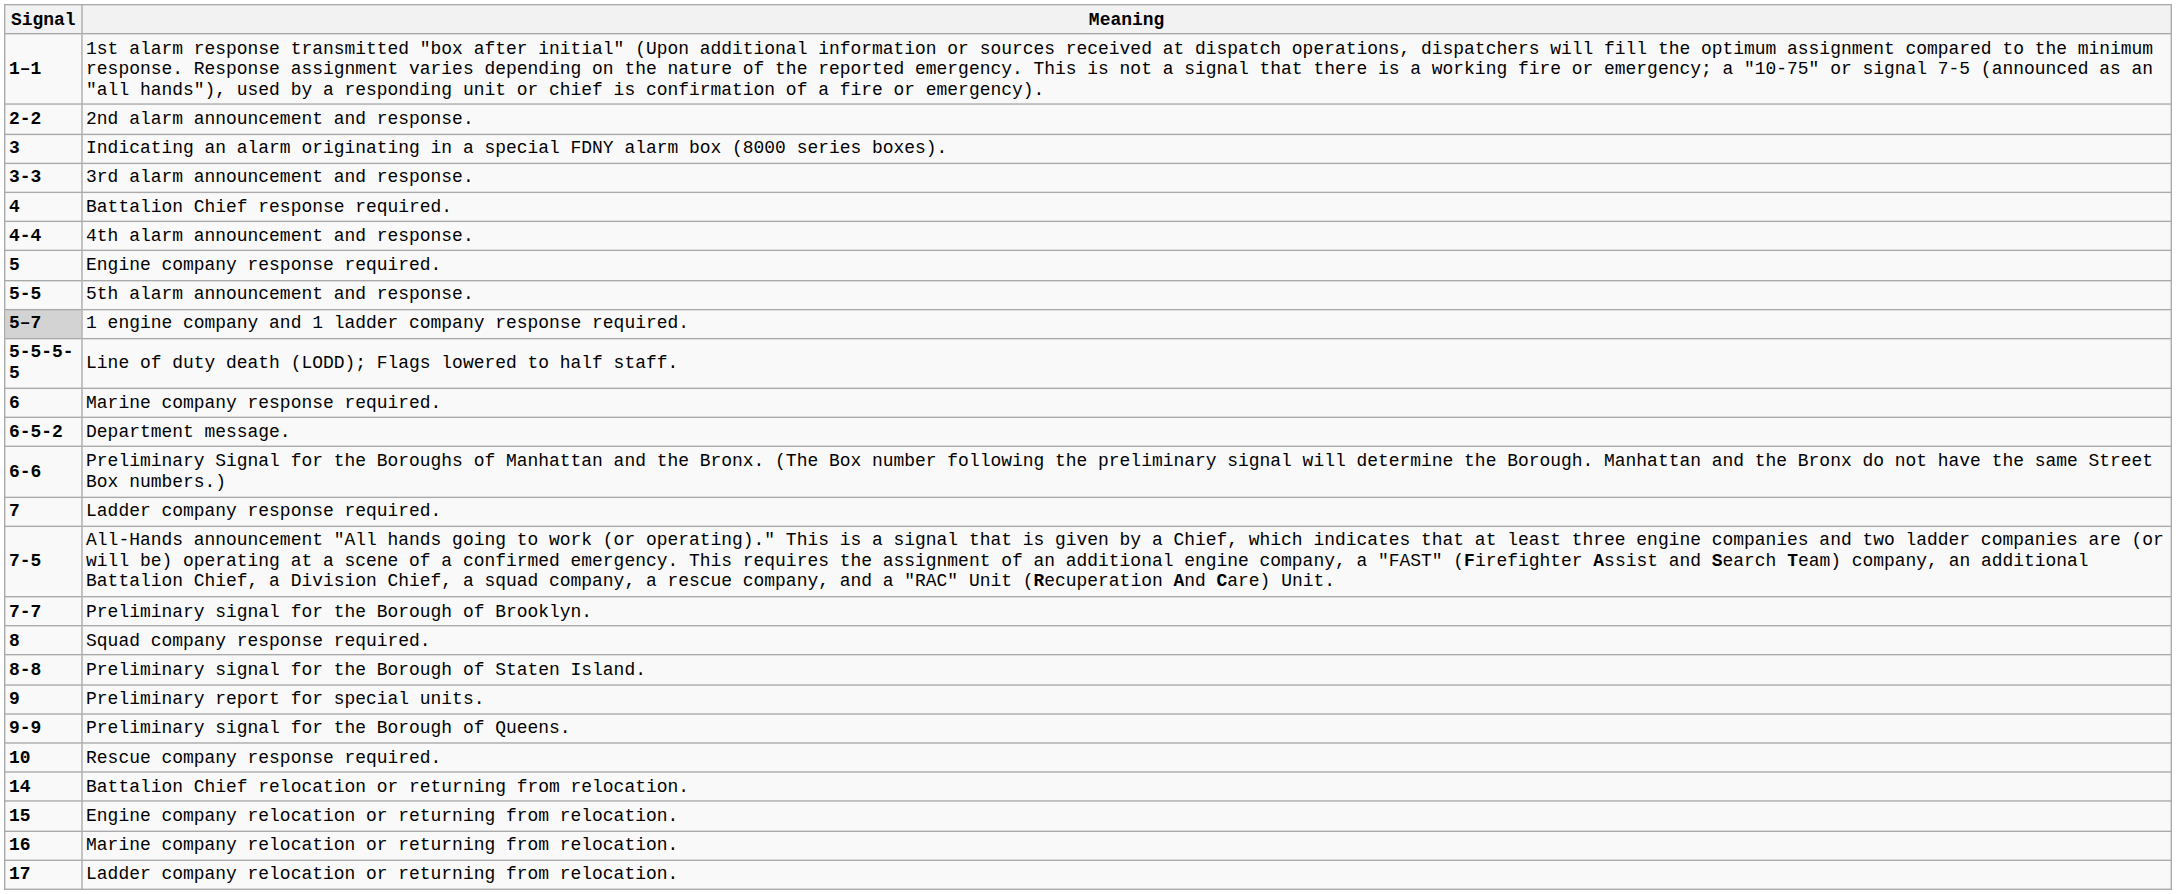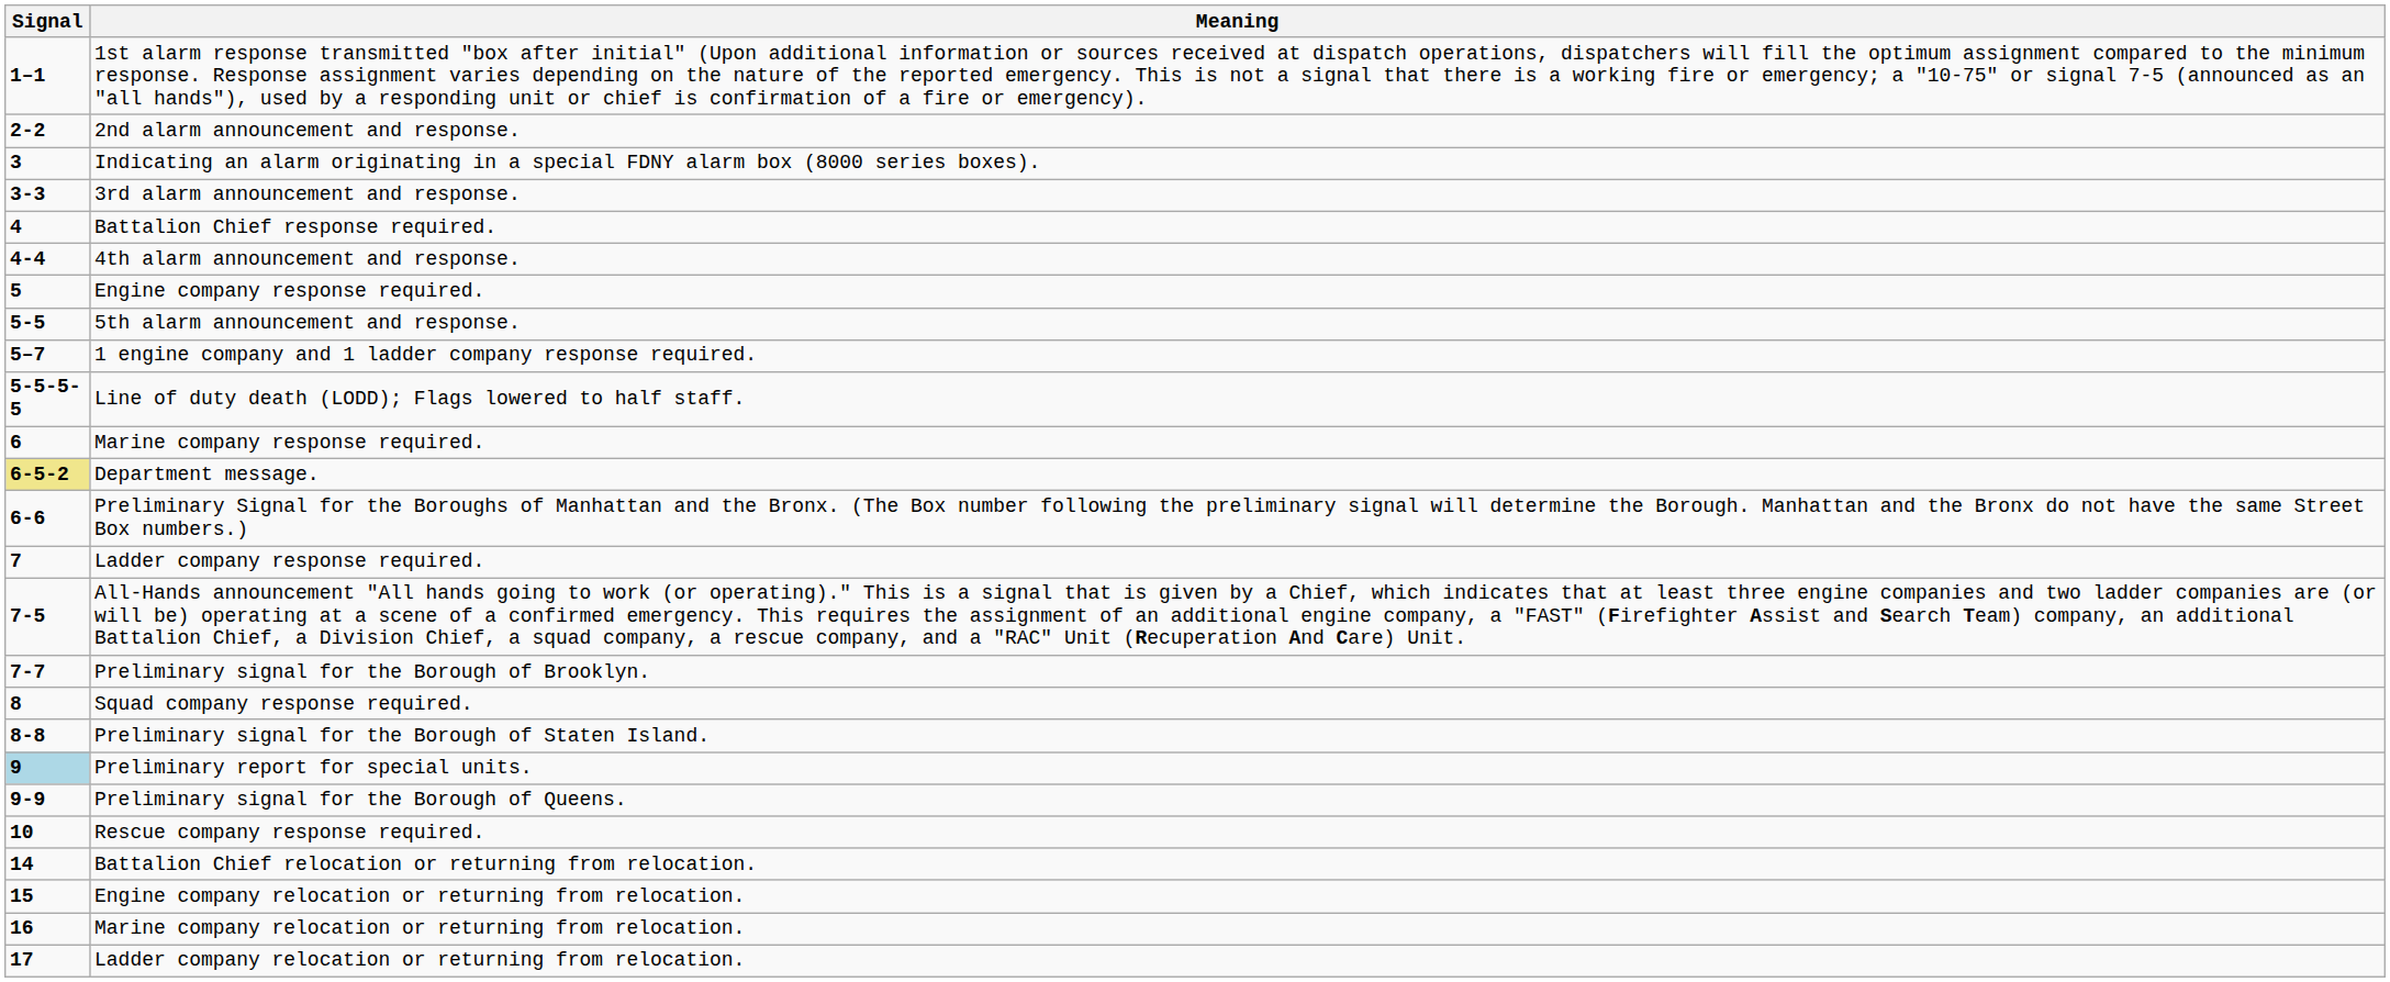1 engine company and 1 ladder company response required. | Signal: lightgrey background -> no background
Department message. | Signal: no background -> khaki background
Preliminary report for special units. | Signal: no background -> lightblue background
